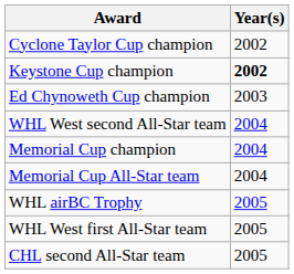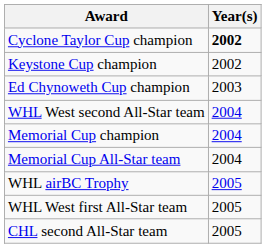Cyclone Taylor Cup champion | Year(s): normal -> bold
Keystone Cup champion | Year(s): bold -> normal
